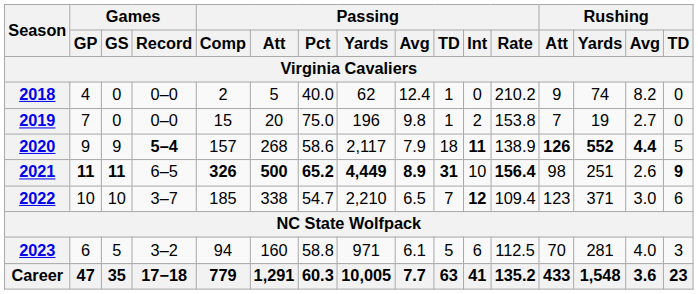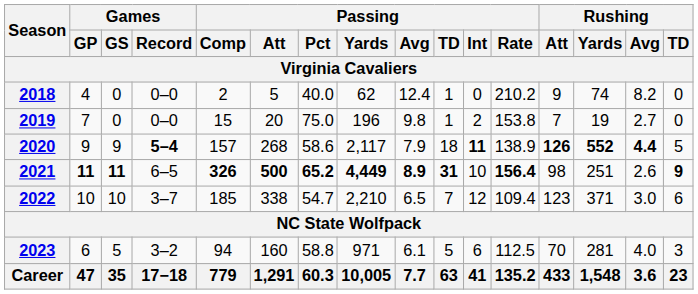2022 | Passing / Int / Virginia Cavaliers: bold -> normal
